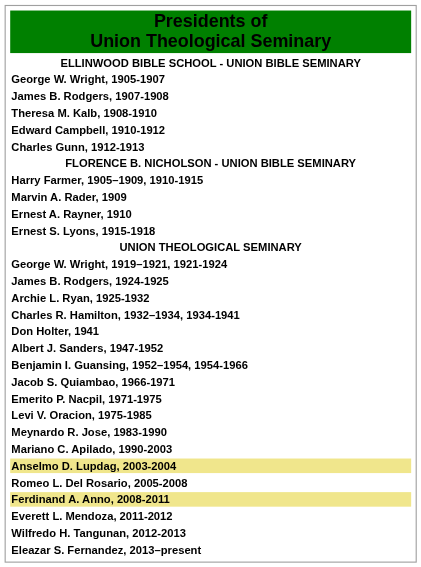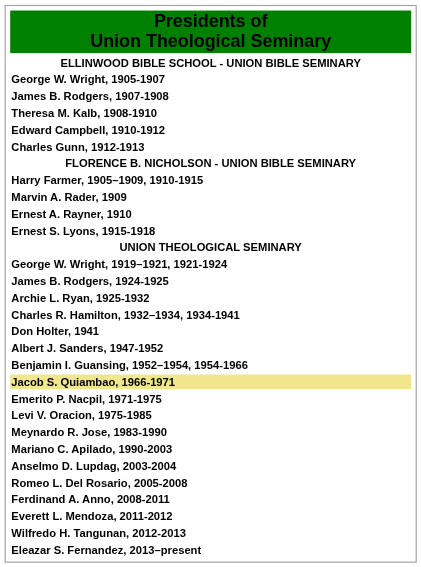row 21 | column 1: no background -> khaki background
row 26 | column 1: khaki background -> no background
row 28 | column 1: khaki background -> no background
